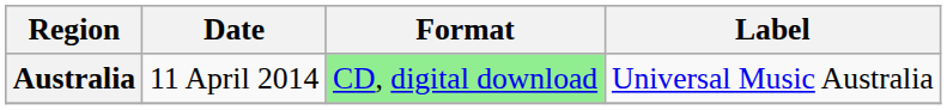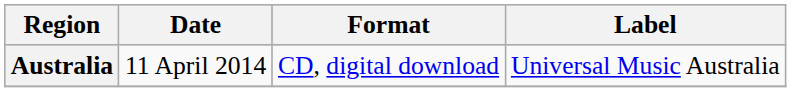Australia | Format: lightgreen background -> no background
